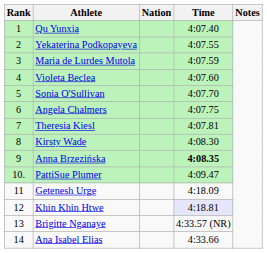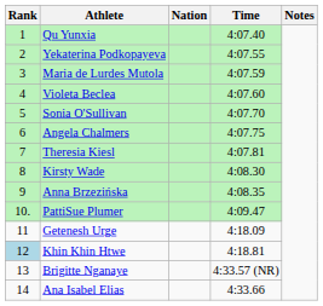Anna Brzezińska | Time: bold -> normal
Khin Khin Htwe | Rank: no background -> lightblue background
Khin Khin Htwe | Time: lavender background -> no background
